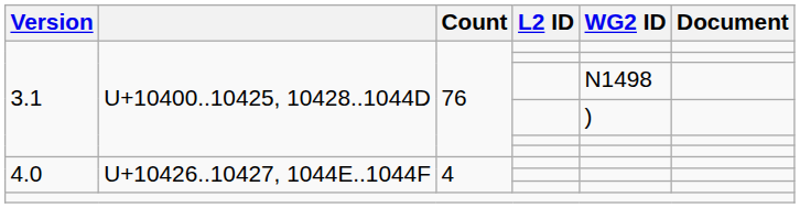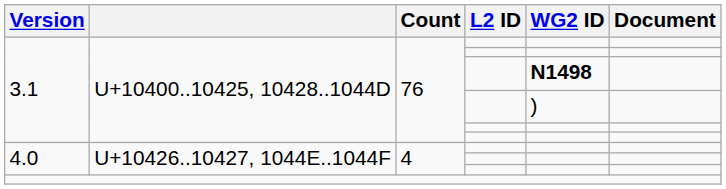row 4 | WG2 ID: normal -> bold
